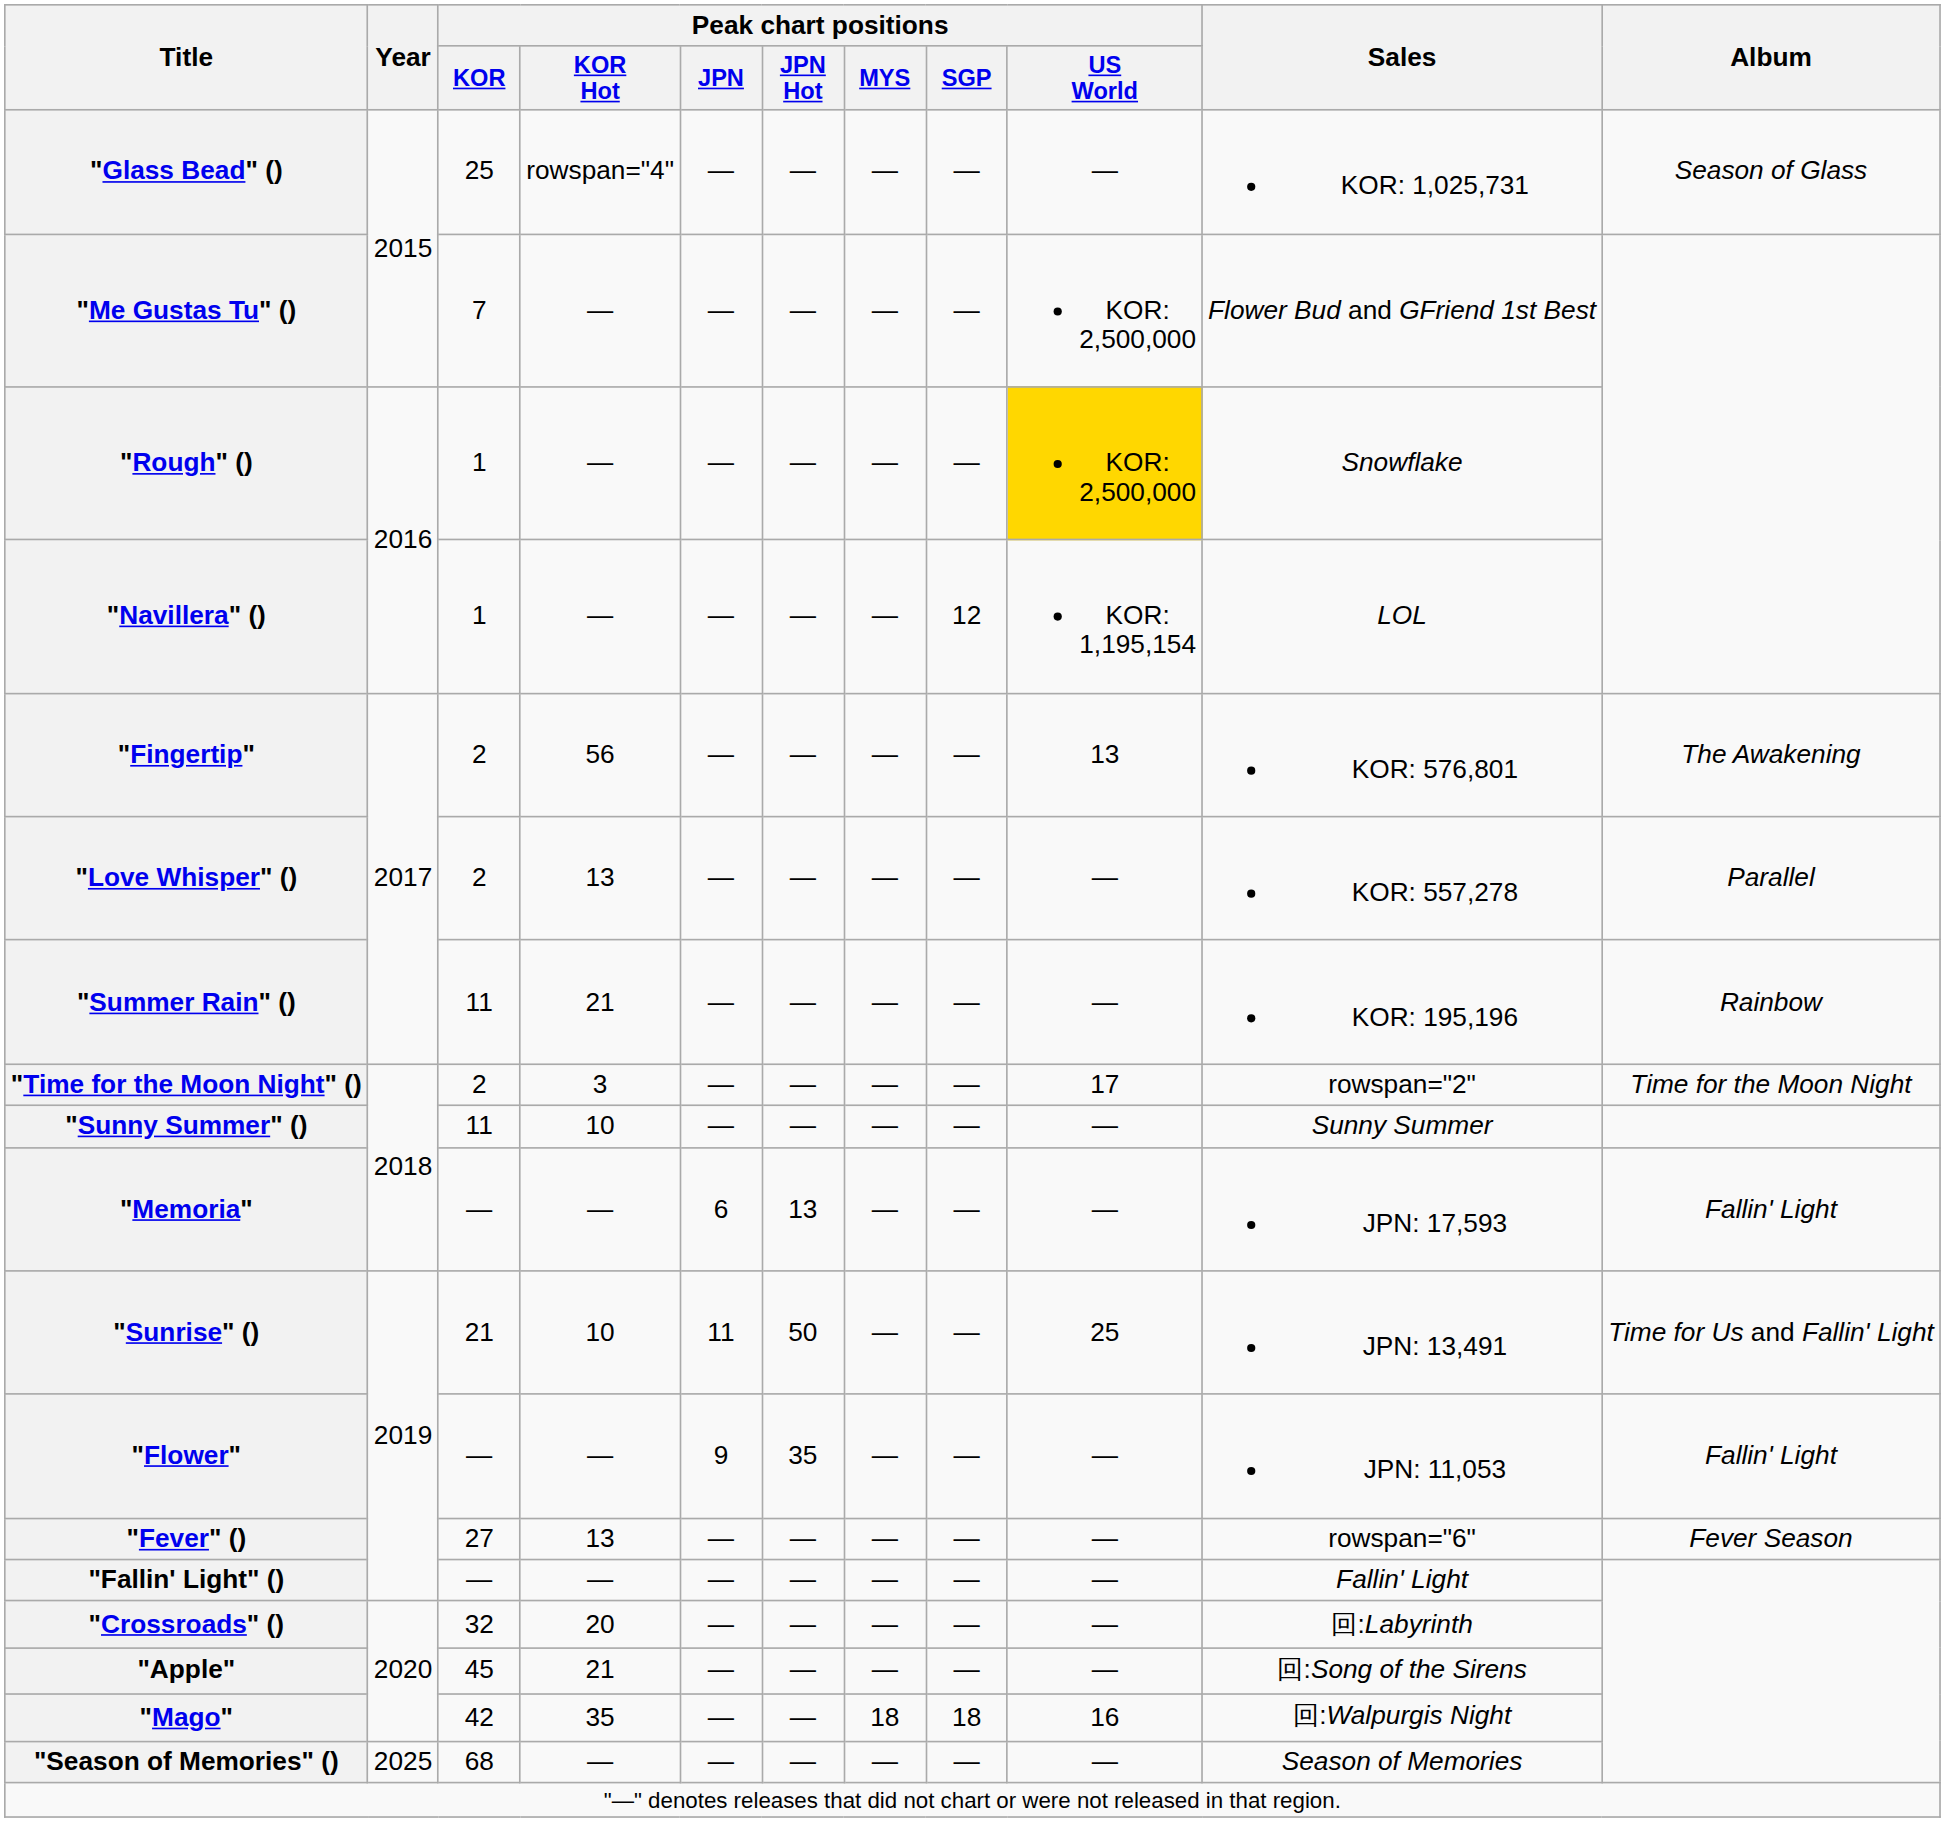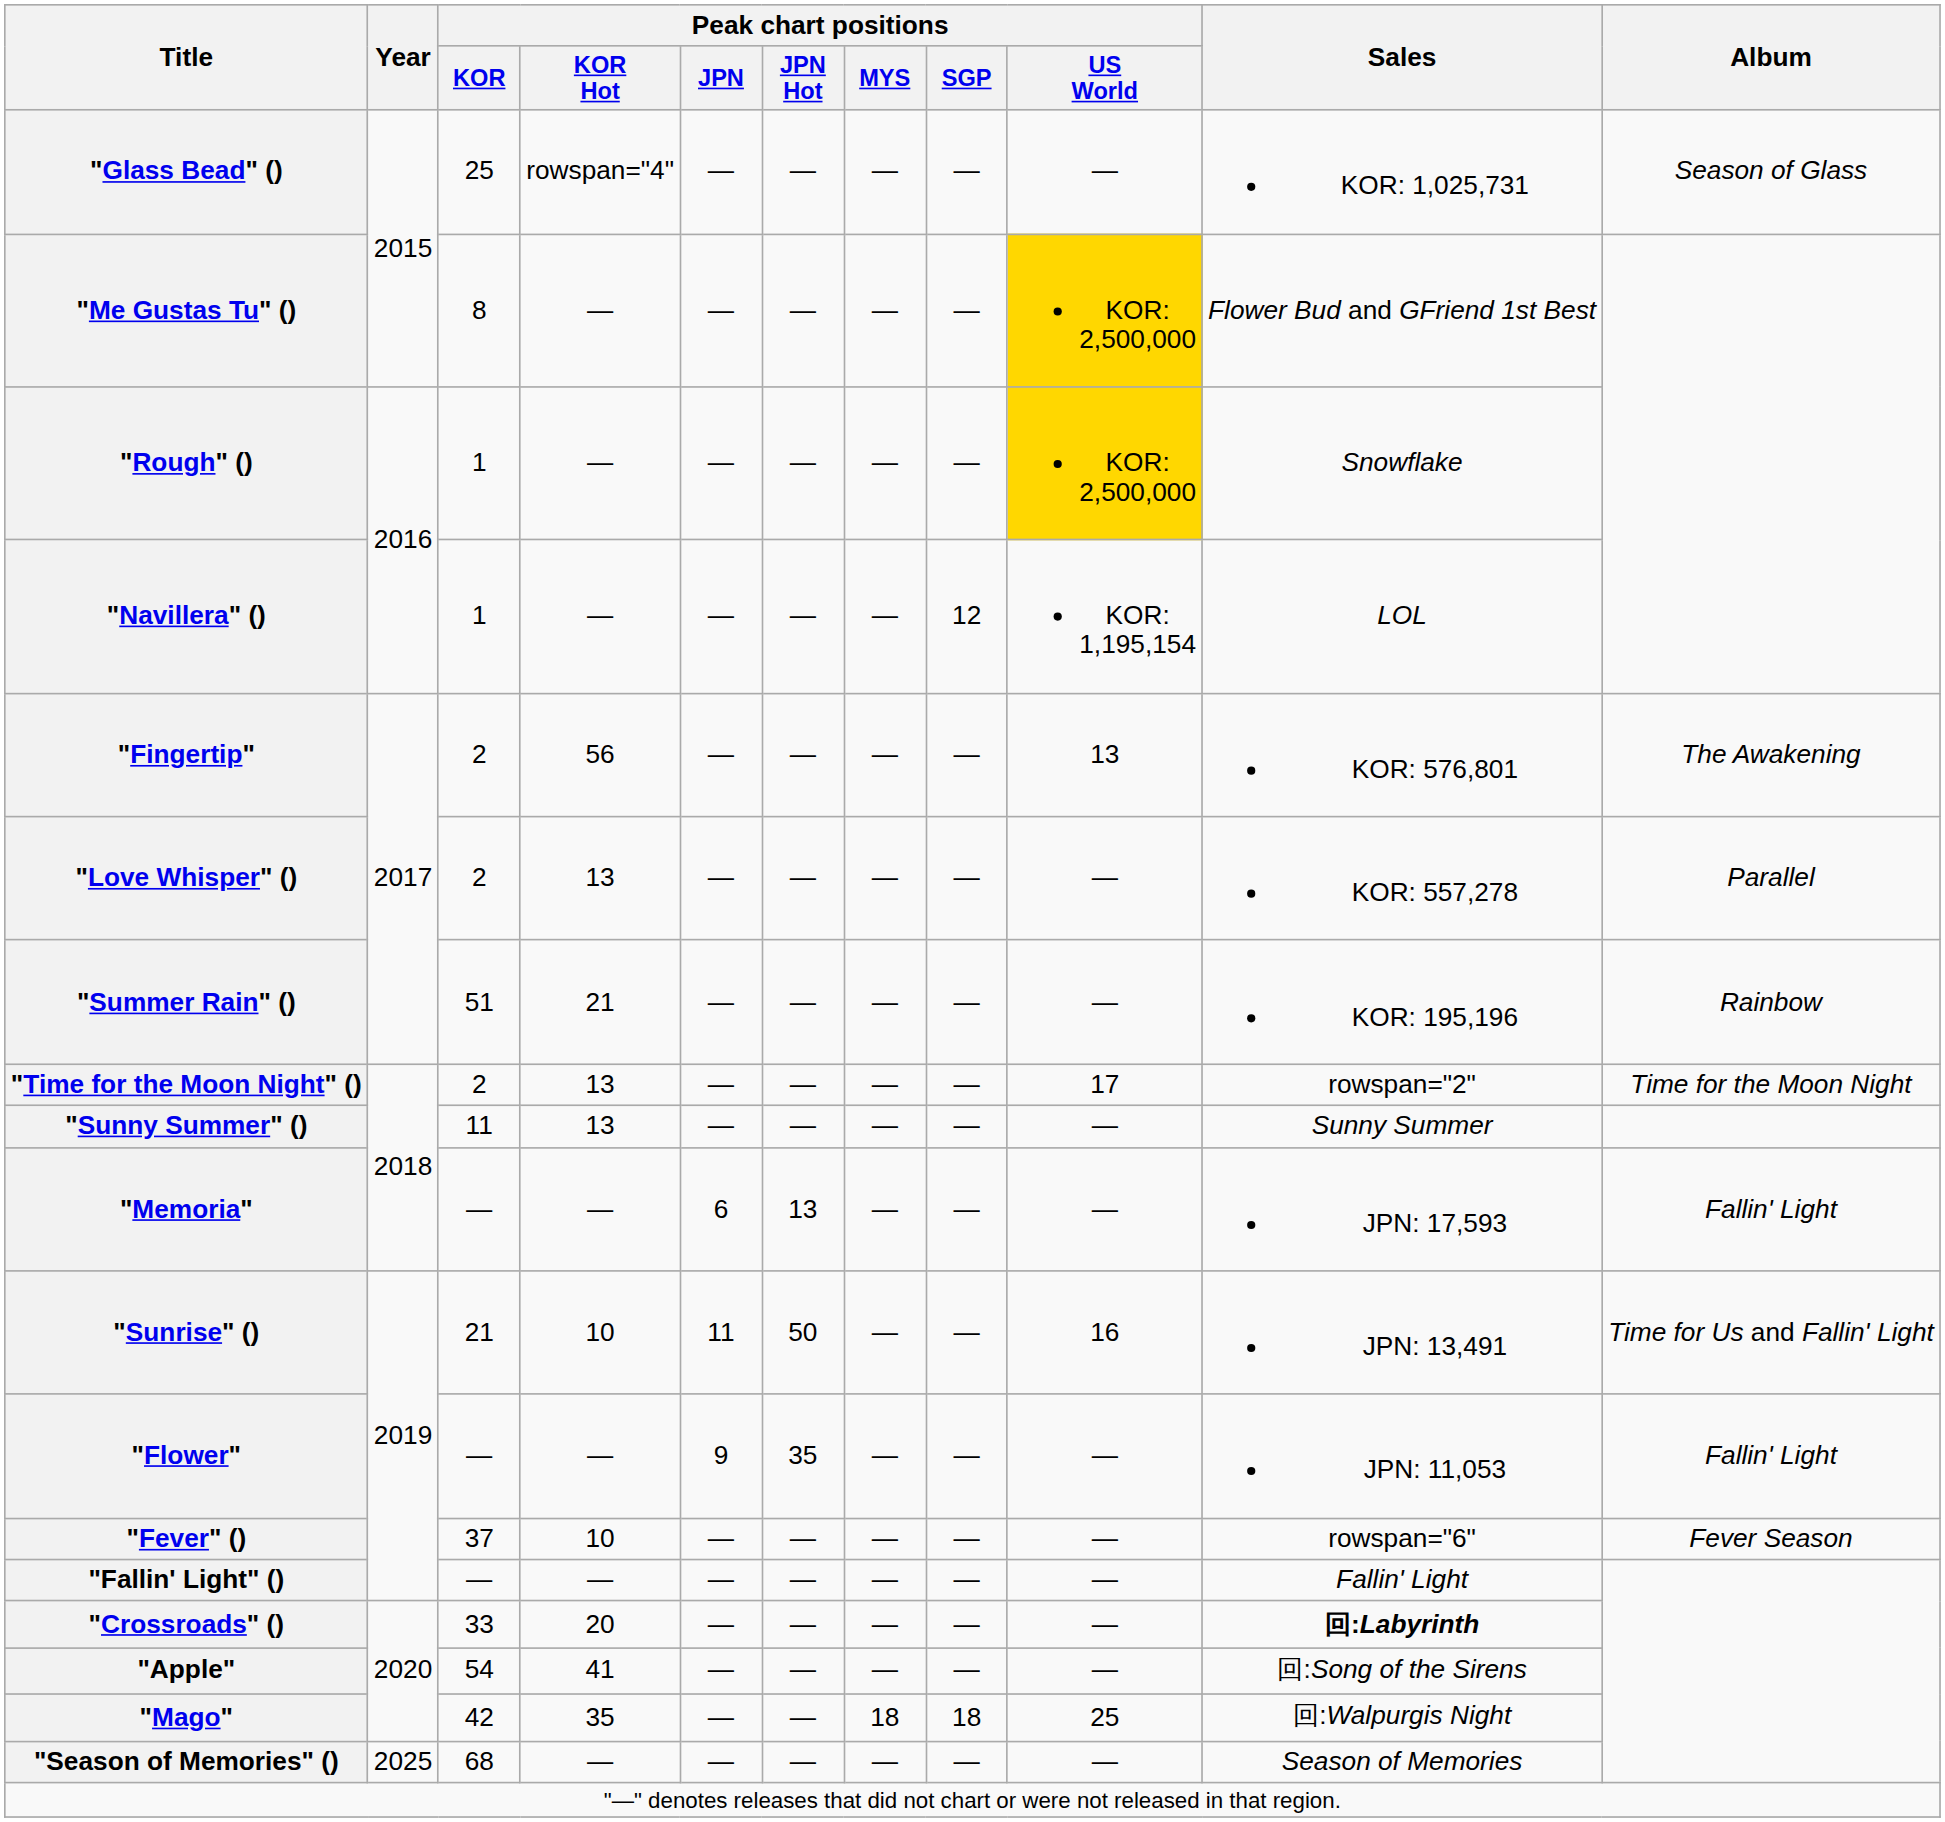"Me Gustas Tu" () | Peak chart positions / KOR: 7 -> 8
"Me Gustas Tu" () | Peak chart positions / US World: no background -> gold background
"Summer Rain" () | Peak chart positions / KOR: 11 -> 51
"Time for the Moon Night" () | Peak chart positions / KOR Hot: 3 -> 13
"Sunny Summer" () | Peak chart positions / KOR Hot: 10 -> 13
"Sunrise" () | Peak chart positions / US World: 25 -> 16
"Fever" () | Peak chart positions / KOR: 27 -> 37
"Fever" () | Peak chart positions / KOR Hot: 13 -> 10
"Crossroads" () | Peak chart positions / KOR: 32 -> 33
"Crossroads" () | Sales: normal -> bold
"Apple" | Peak chart positions / KOR: 45 -> 54
"Apple" | Peak chart positions / KOR Hot: 21 -> 41
"Mago" | Peak chart positions / US World: 16 -> 25
